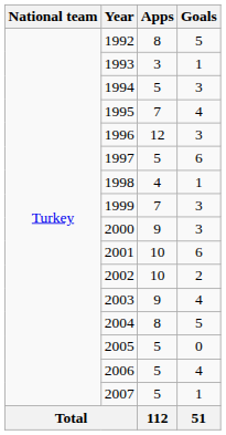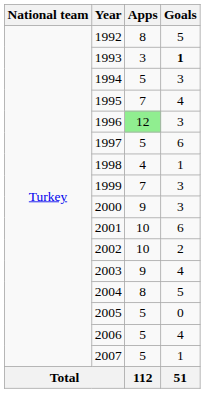1993 | Goals: normal -> bold
1996 | Apps: no background -> lightgreen background
